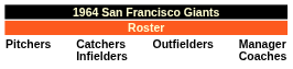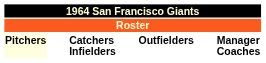Pitchers | column 1: no background -> lightyellow background
